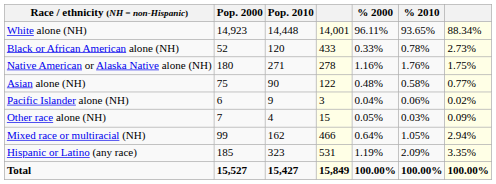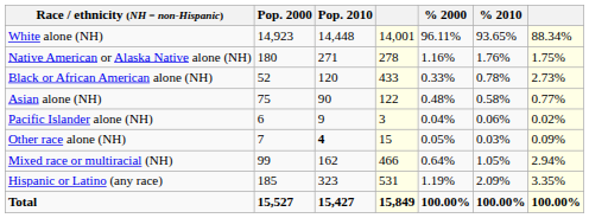rows swapped: Black or African American alone (NH) <-> Native American or Alaska Native alone (NH)
Other race alone (NH) | Pop. 2010: normal -> bold
